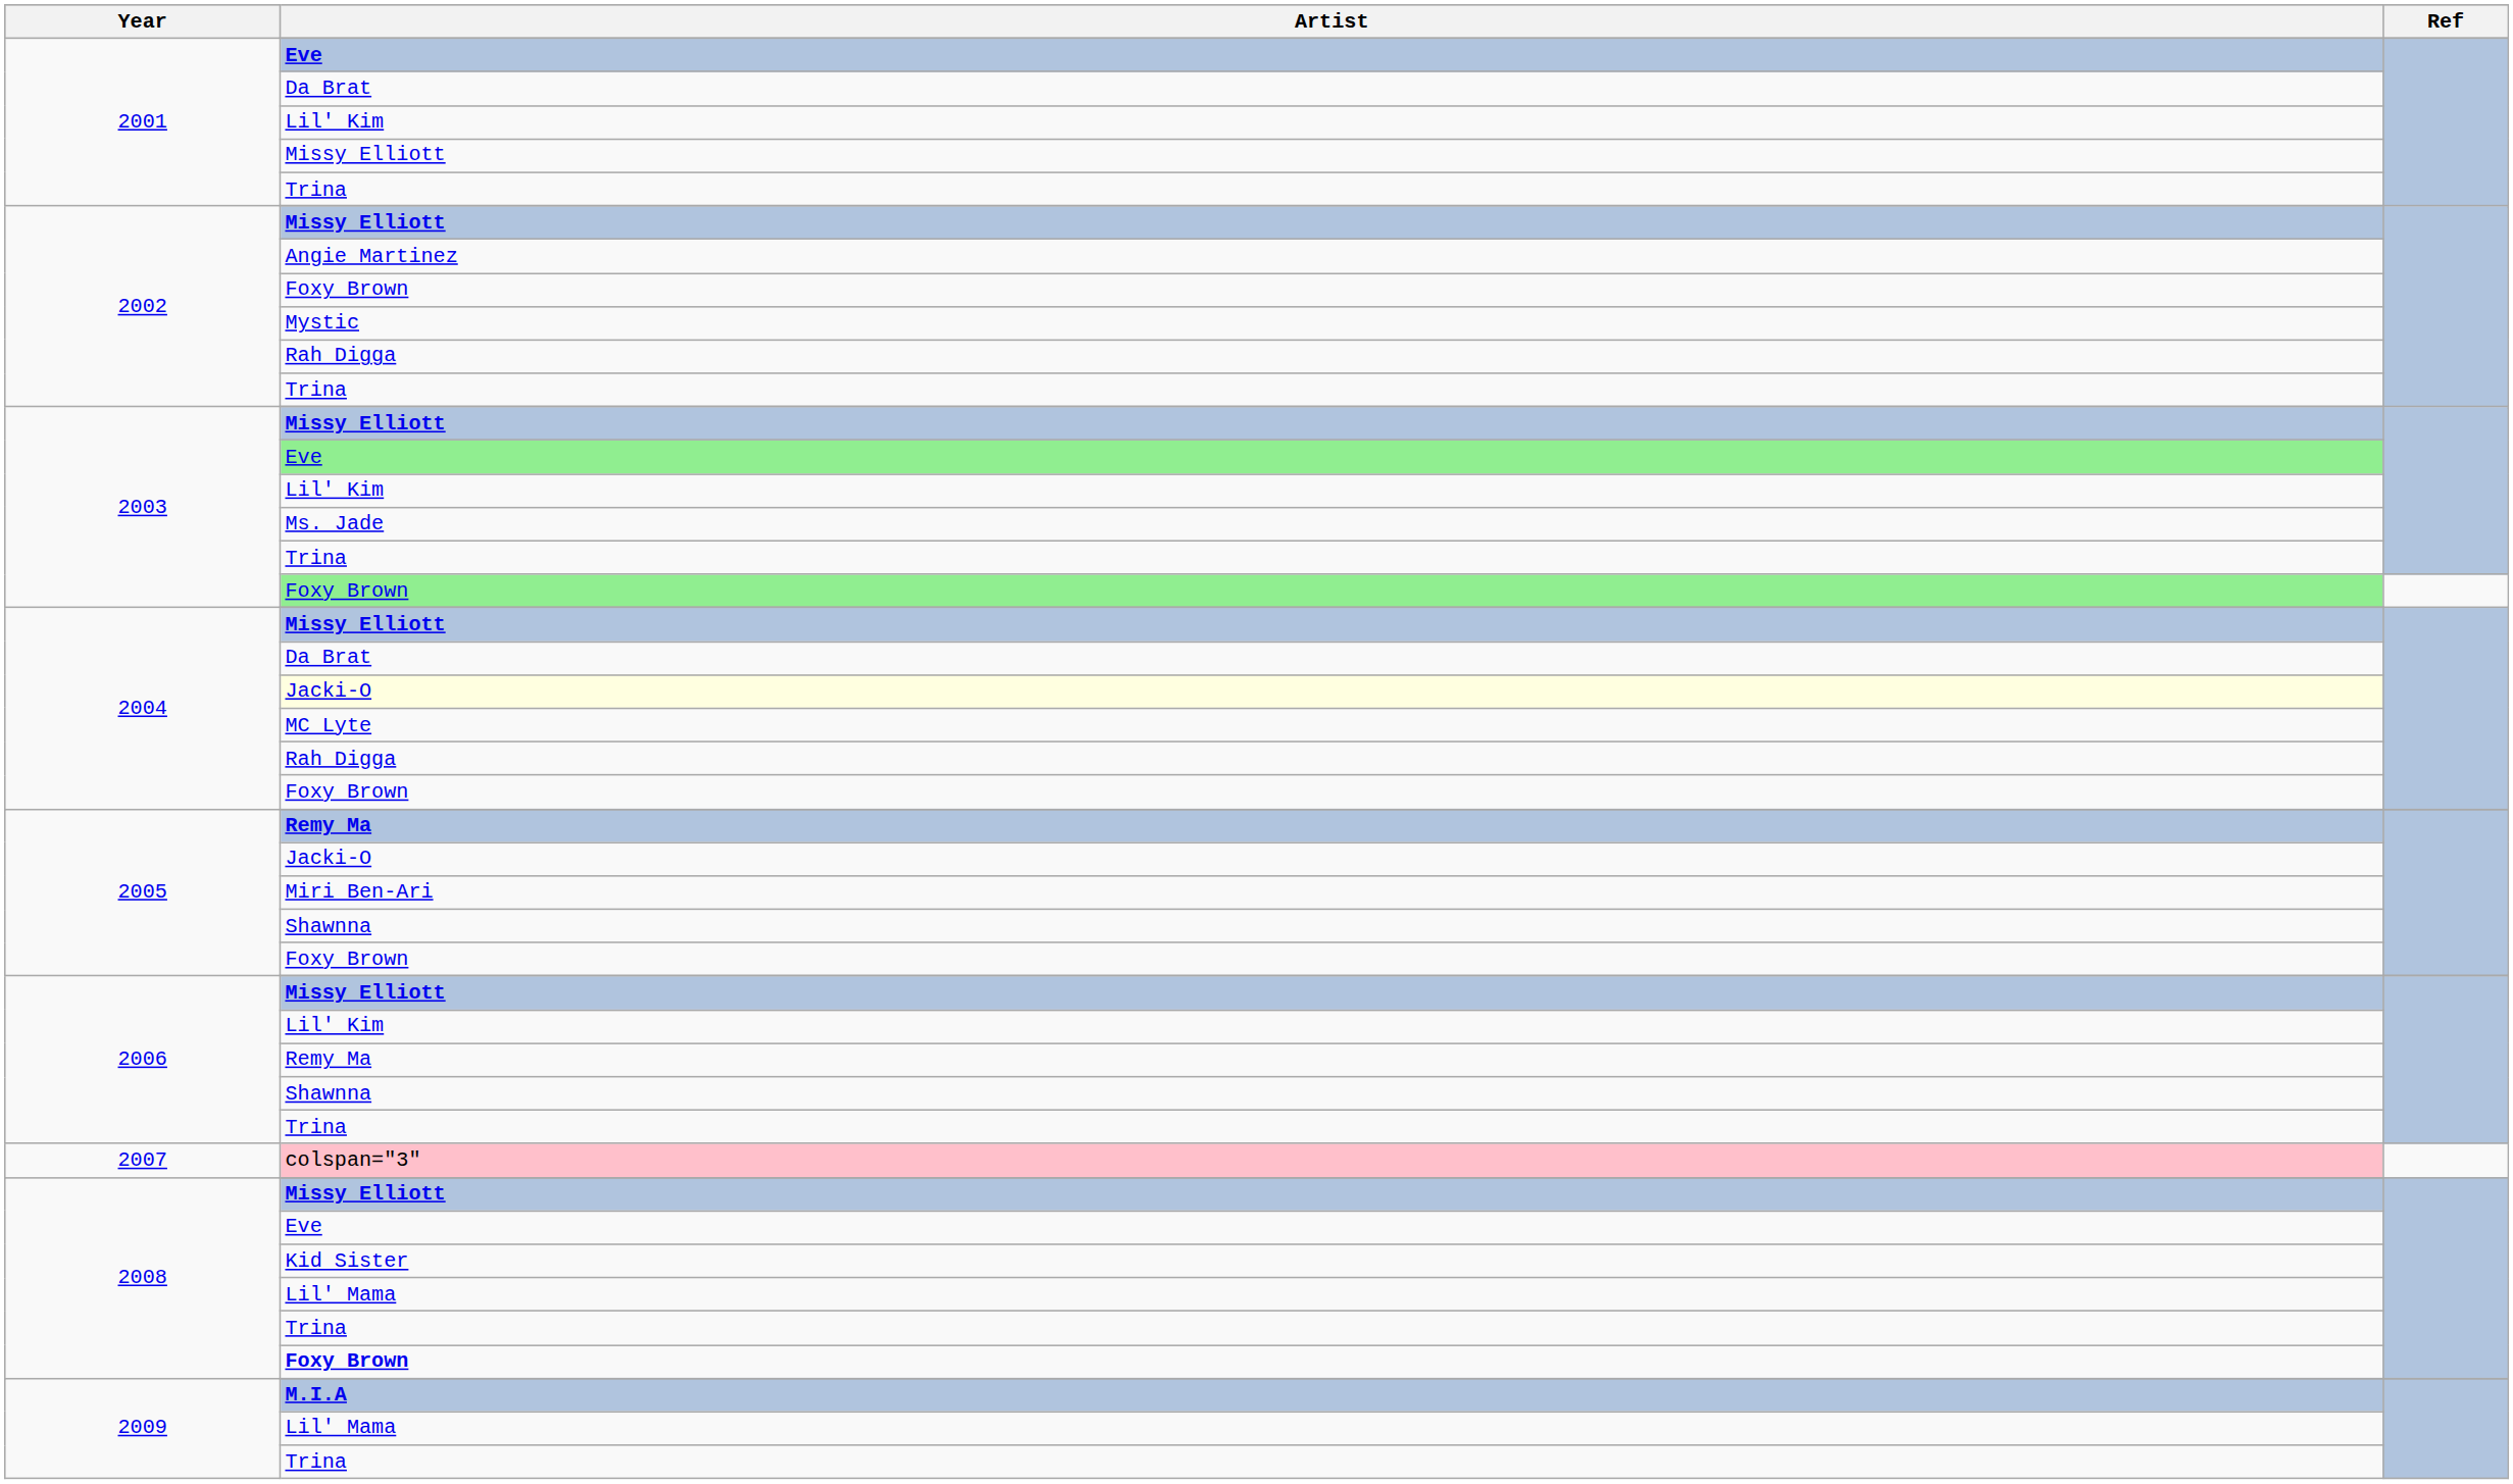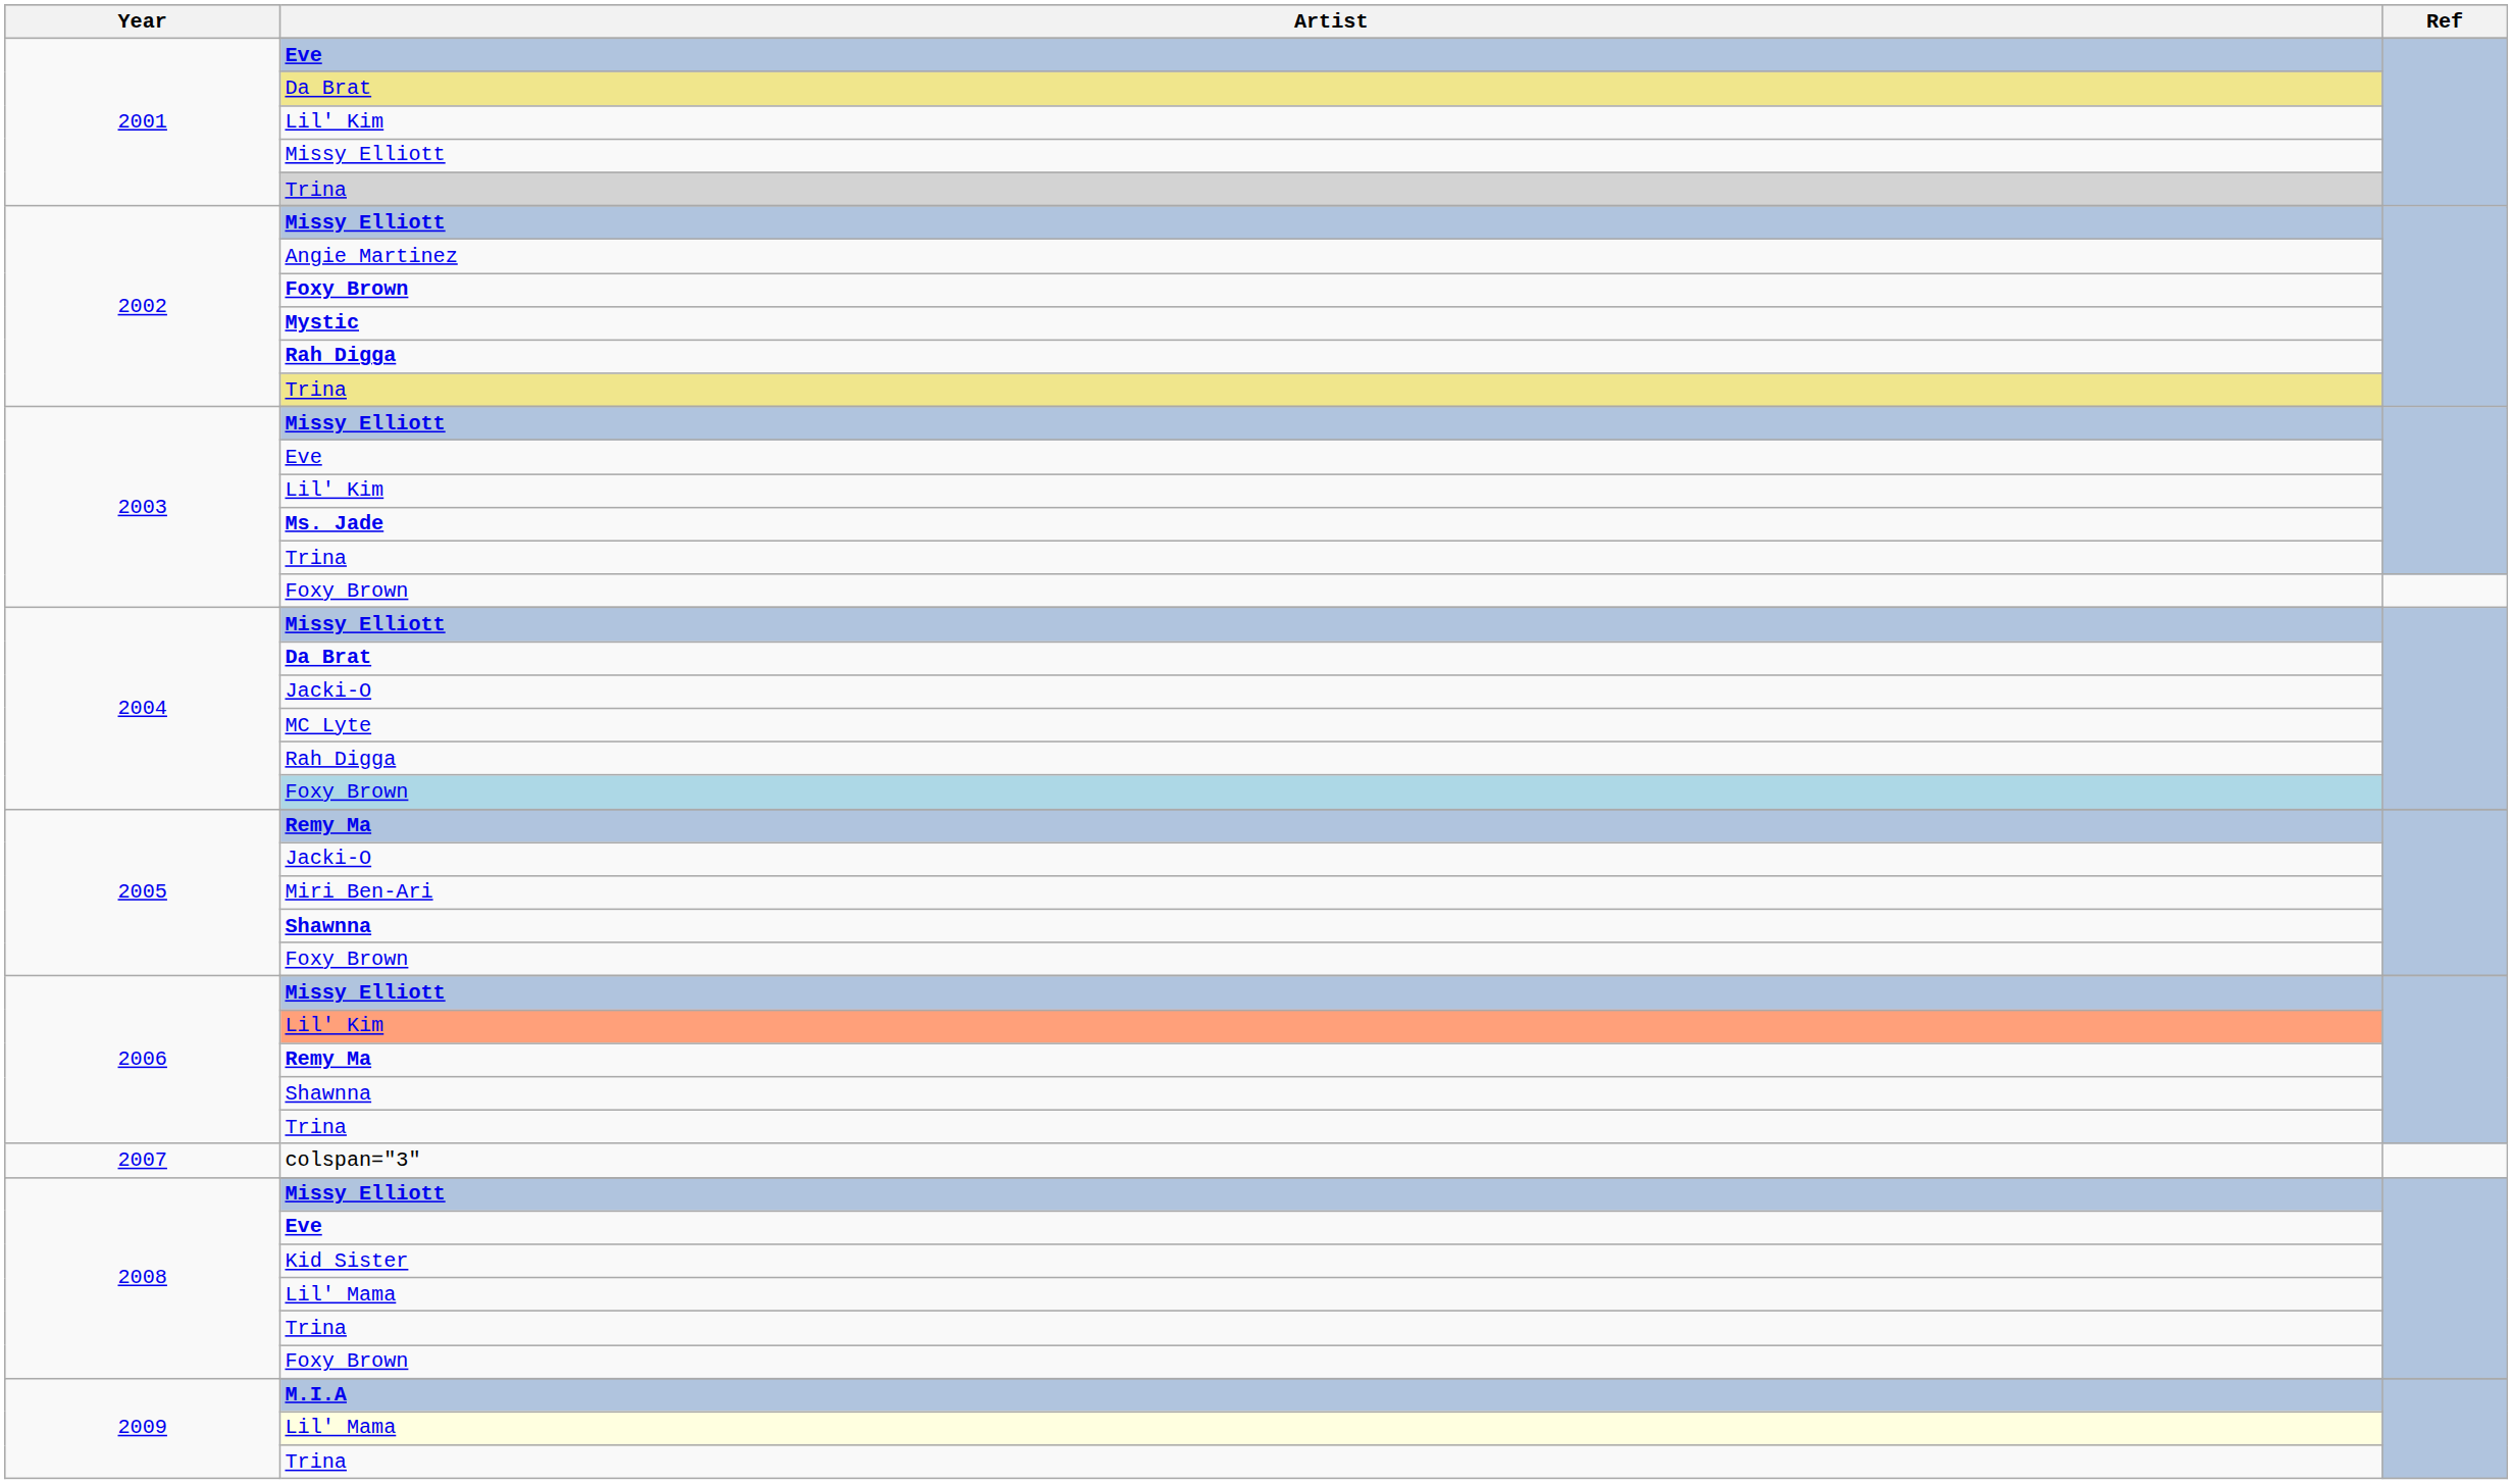2001 / Da Brat | Artist: no background -> khaki background
2001 / Trina | Artist: no background -> lightgrey background
2002 / Foxy Brown | Artist: normal -> bold
Mystic | Artist: normal -> bold
2002 / Rah Digga | Artist: normal -> bold
2002 / Trina | Artist: no background -> khaki background
2003 / Eve | Artist: lightgreen background -> no background
Ms. Jade | Artist: normal -> bold
2003 / Foxy Brown | Artist: lightgreen background -> no background
2004 / Da Brat | Artist: normal -> bold
2004 / Jacki-O | Artist: lightyellow background -> no background
2004 / Foxy Brown | Artist: no background -> lightblue background
2005 / Shawnna | Artist: normal -> bold
2006 / Lil' Kim | Artist: no background -> lightsalmon background
2006 / Remy Ma | Artist: normal -> bold
colspan="3" | Artist: pink background -> no background
2008 / Eve | Artist: normal -> bold
2008 / Foxy Brown | Artist: bold -> normal
2009 / Lil' Mama | Artist: no background -> lightyellow background
